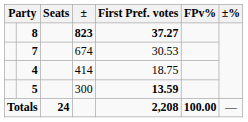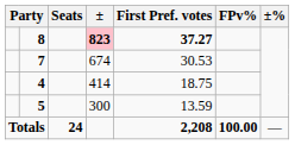8 | ±: no background -> pink background
5 | First Pref. votes: bold -> normal
